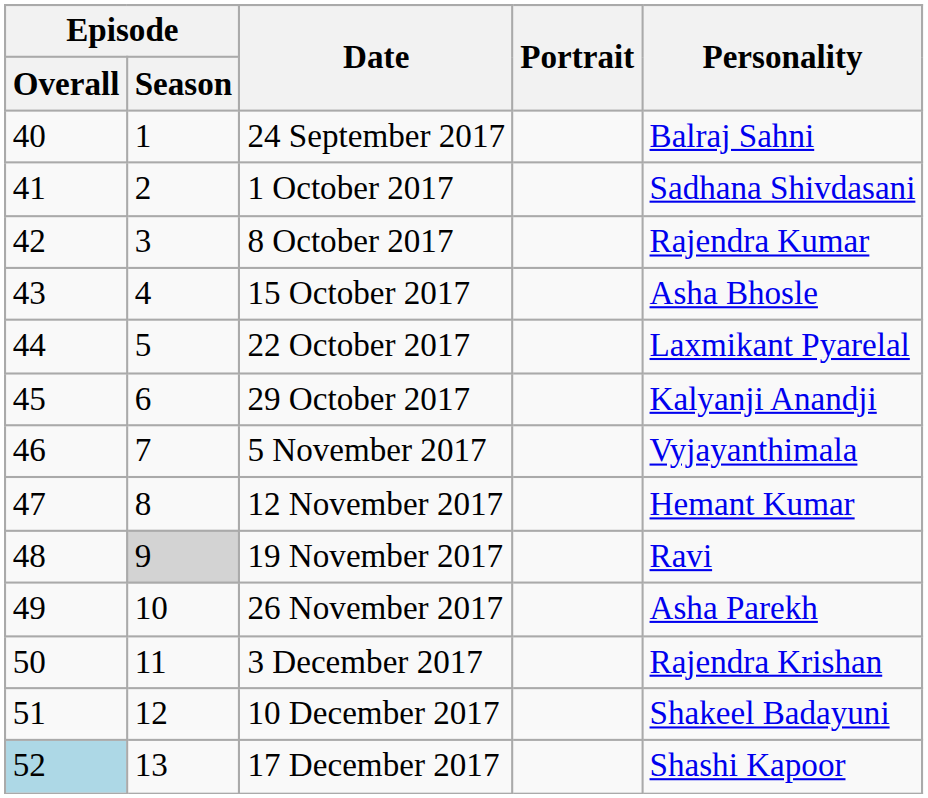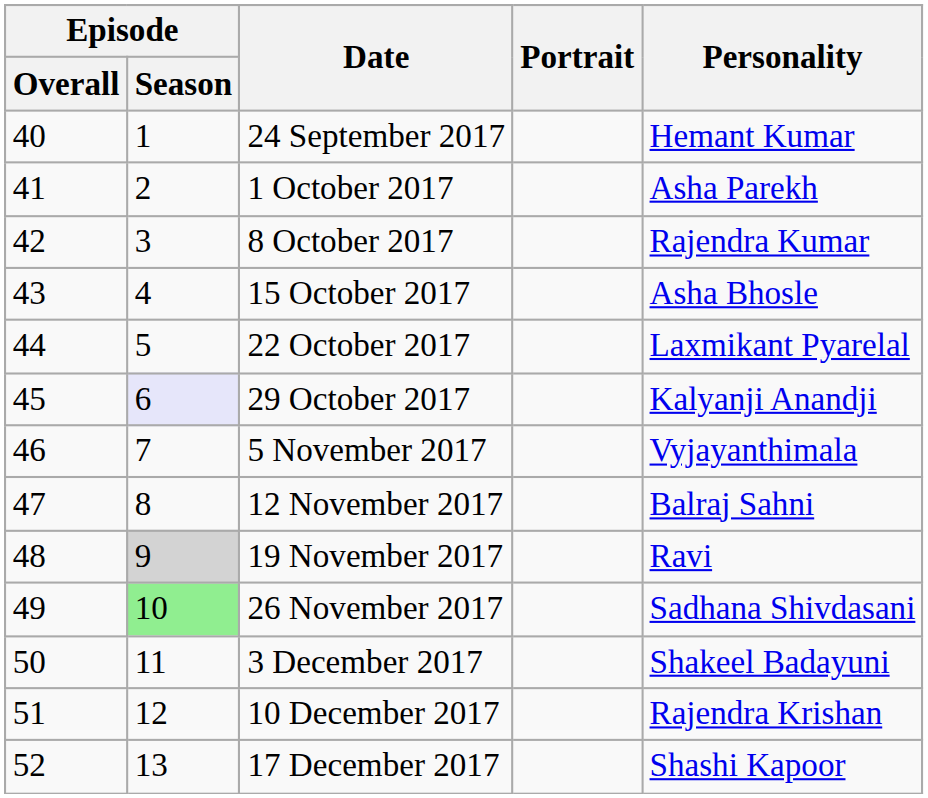24 September 2017 | Personality: Balraj Sahni -> Hemant Kumar
1 October 2017 | Personality: Sadhana Shivdasani -> Asha Parekh
29 October 2017 | Episode / Season: no background -> lavender background
12 November 2017 | Personality: Hemant Kumar -> Balraj Sahni
26 November 2017 | Episode / Season: no background -> lightgreen background
26 November 2017 | Personality: Asha Parekh -> Sadhana Shivdasani
3 December 2017 | Personality: Rajendra Krishan -> Shakeel Badayuni
10 December 2017 | Personality: Shakeel Badayuni -> Rajendra Krishan
17 December 2017 | Episode / Overall: lightblue background -> no background
